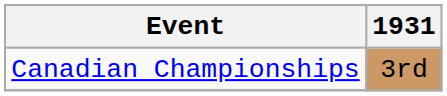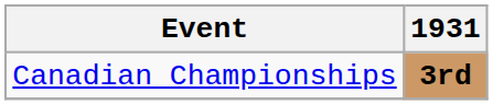Canadian Championships | 1931: normal -> bold
